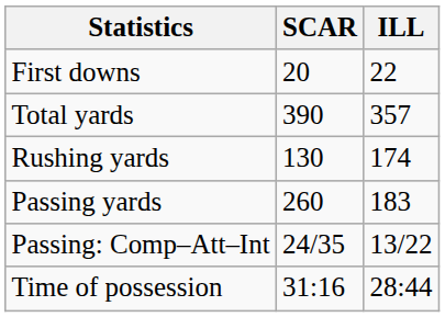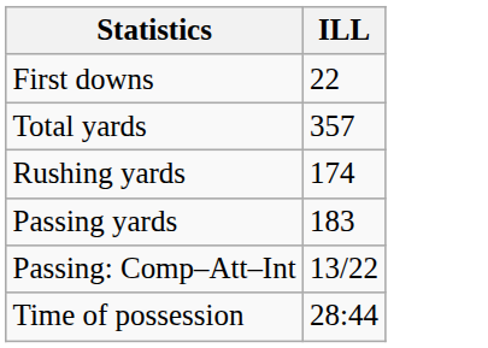- column: SCAR | 20 | 390 | 130 | 260 | 24/35 | 31:16
